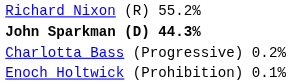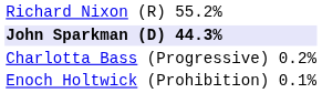row 2 | column 1: no background -> lavender background
